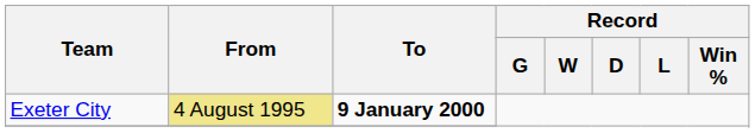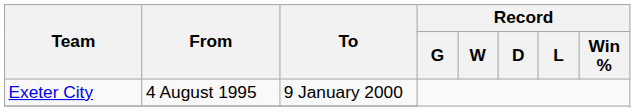Exeter City | From: khaki background -> no background
Exeter City | To: bold -> normal
